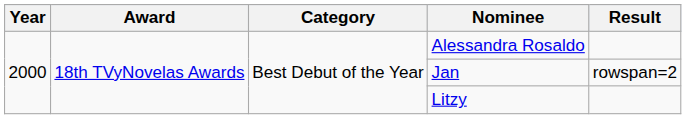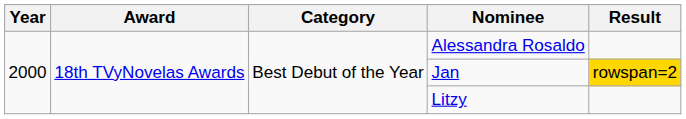Jan | Result: no background -> gold background
